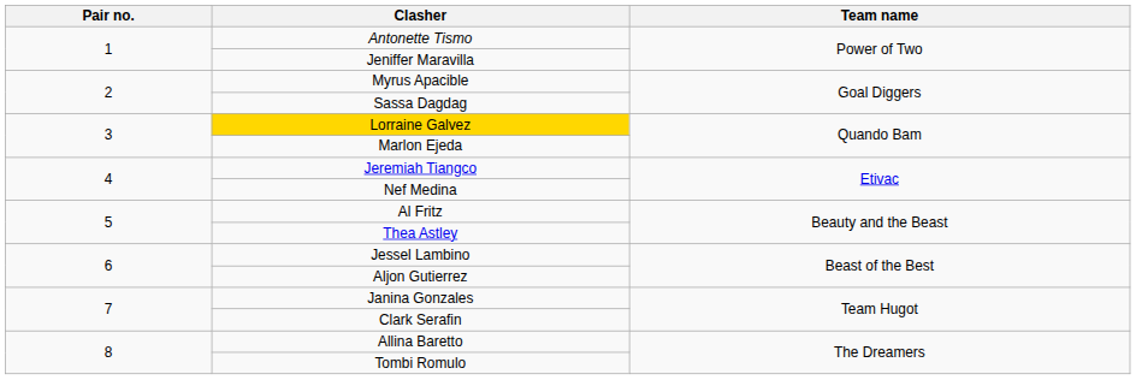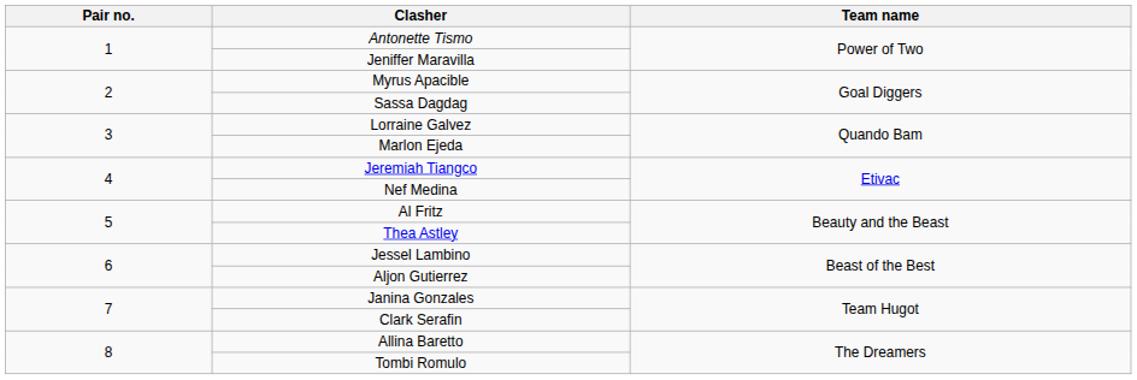Lorraine Galvez | Clasher: gold background -> no background
